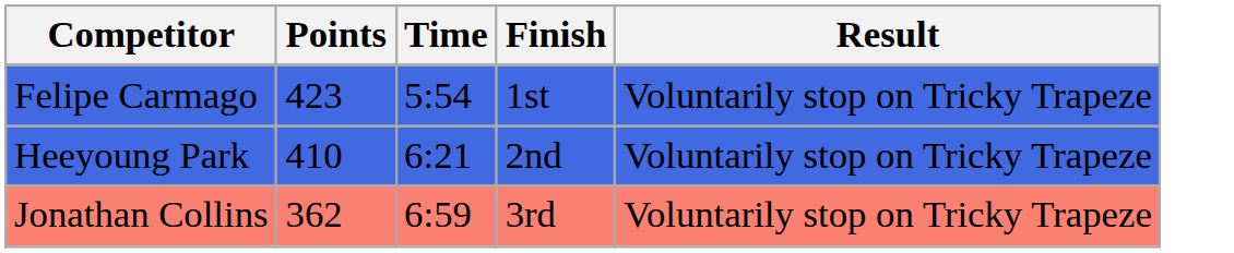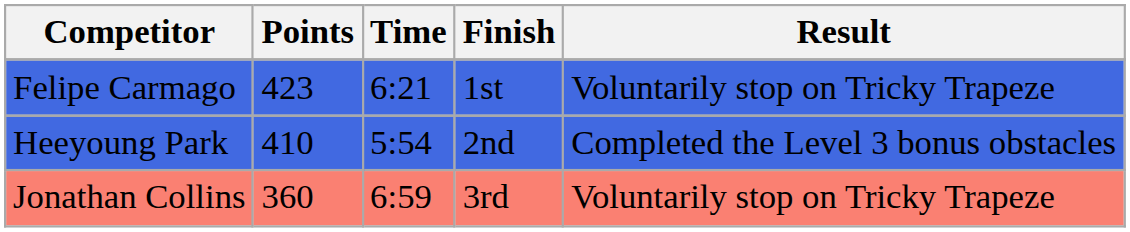Felipe Carmago | Time: 5:54 -> 6:21
Heeyoung Park | Time: 6:21 -> 5:54
Heeyoung Park | Result: Voluntarily stop on Tricky Trapeze -> Completed the Level 3 bonus obstacles
Jonathan Collins | Points: 362 -> 360
